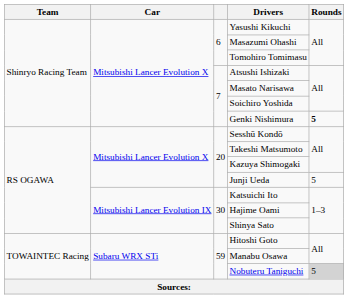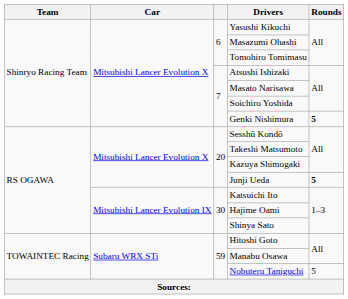Junji Ueda | Rounds: normal -> bold
Nobuteru Taniguchi | Rounds: lightgrey background -> no background
